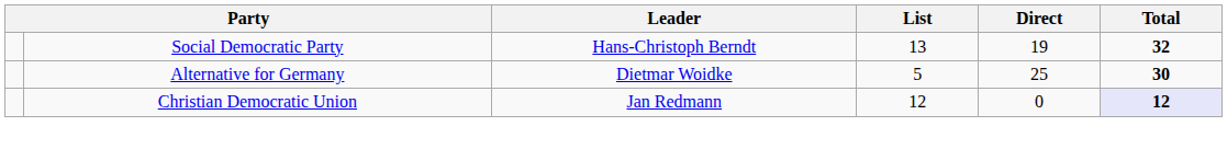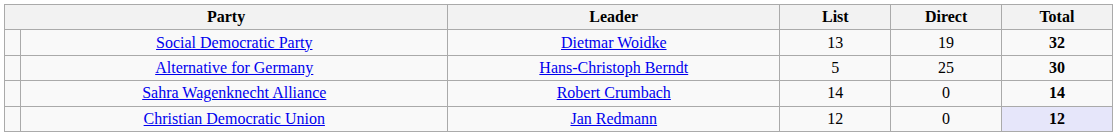Social Democratic Party | Leader: Hans-Christoph Berndt -> Dietmar Woidke
Alternative for Germany | Leader: Dietmar Woidke -> Hans-Christoph Berndt
+ row: Sahra Wagenknecht Alliance | Robert Crumbach | 14 | 0 | 14
